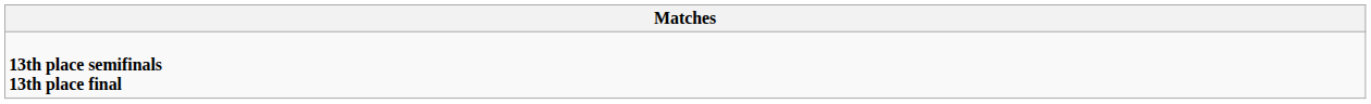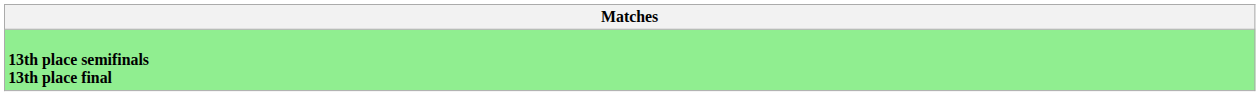row 2 | column 1: no background -> lightgreen background
